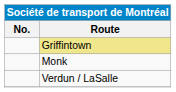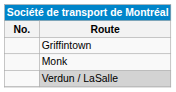Griffintown | Route: khaki background -> no background
Verdun / LaSalle | Route: no background -> lightgrey background
